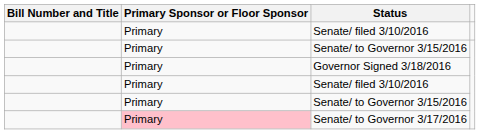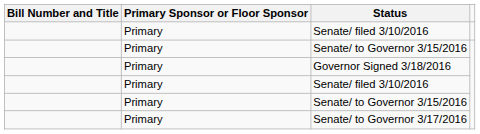Senate/ to Governor 3/17/2016 | Primary Sponsor or Floor Sponsor: pink background -> no background
